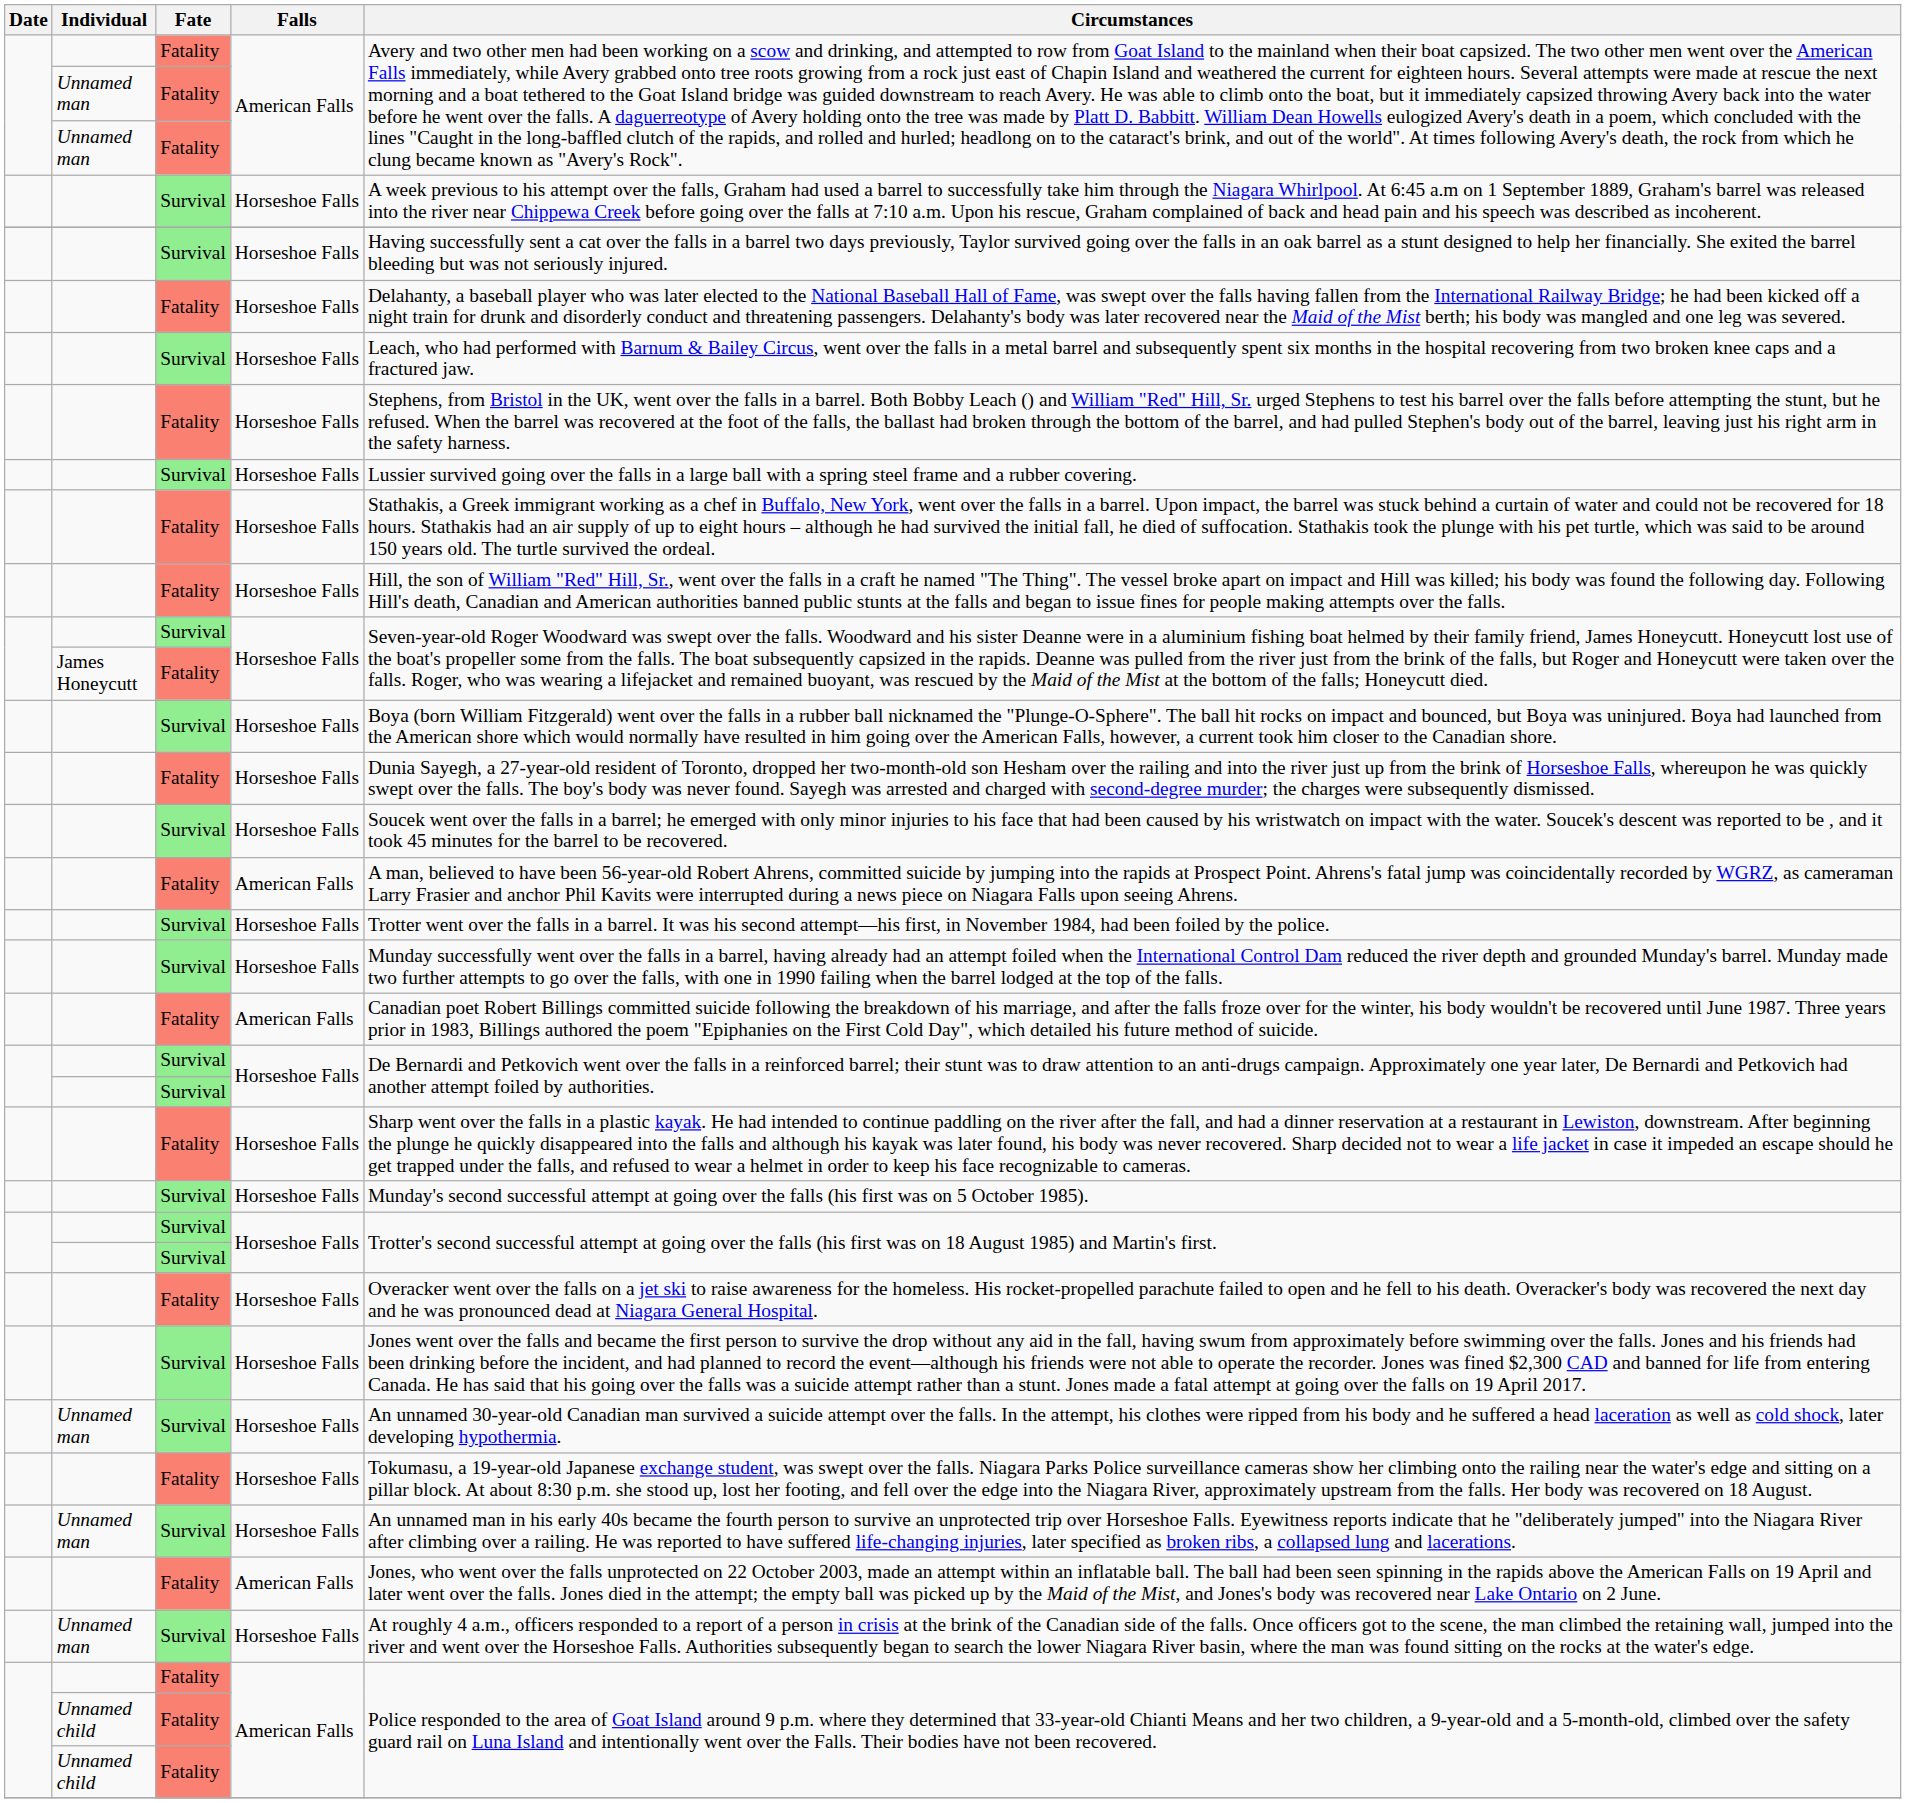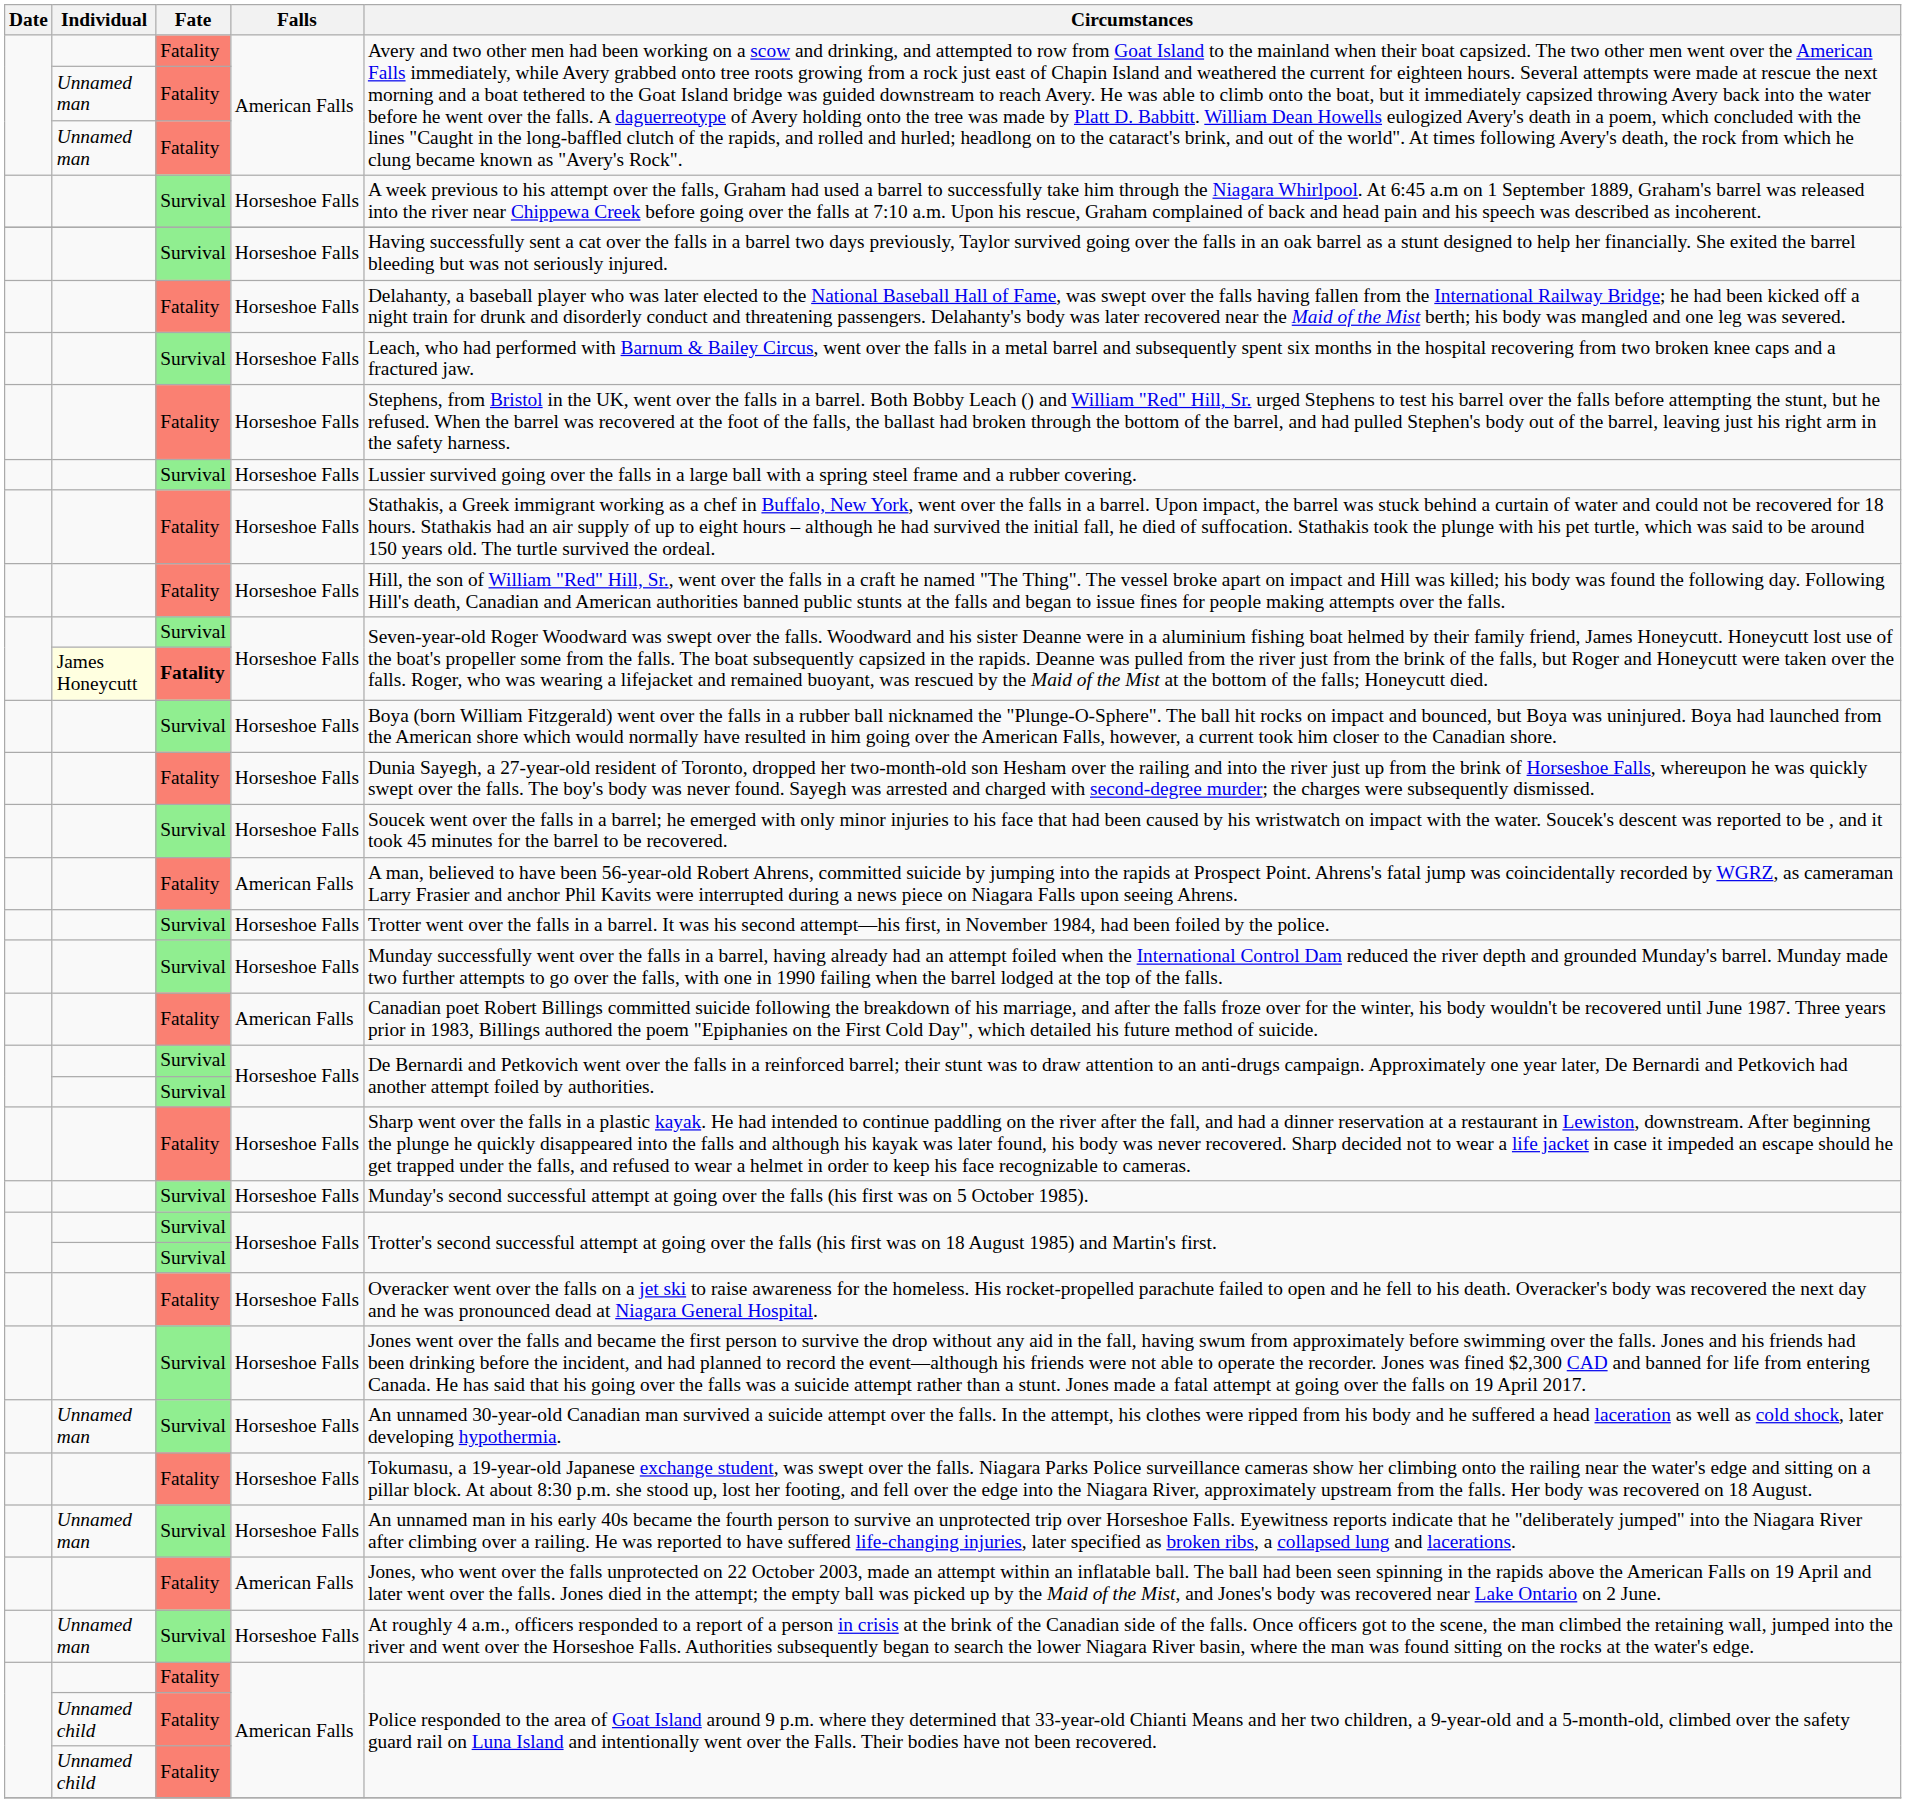James Honeycutt | Individual: no background -> lightyellow background
James Honeycutt | Fate: normal -> bold
